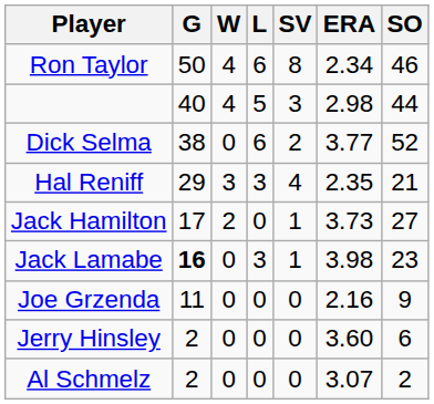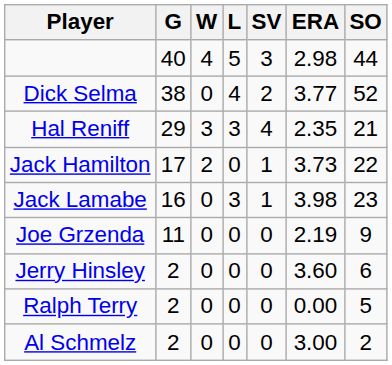- row: Ron Taylor | 50 | 4 | 6 | 8 | 2.34 | 46
Dick Selma | L: 6 -> 4
Jack Hamilton | SO: 27 -> 22
Jack Lamabe | G: bold -> normal
Joe Grzenda | ERA: 2.16 -> 2.19
+ row: Ralph Terry | 2 | 0 | 0 | 0 | 0.00 | 5
Al Schmelz | ERA: 3.07 -> 3.00
